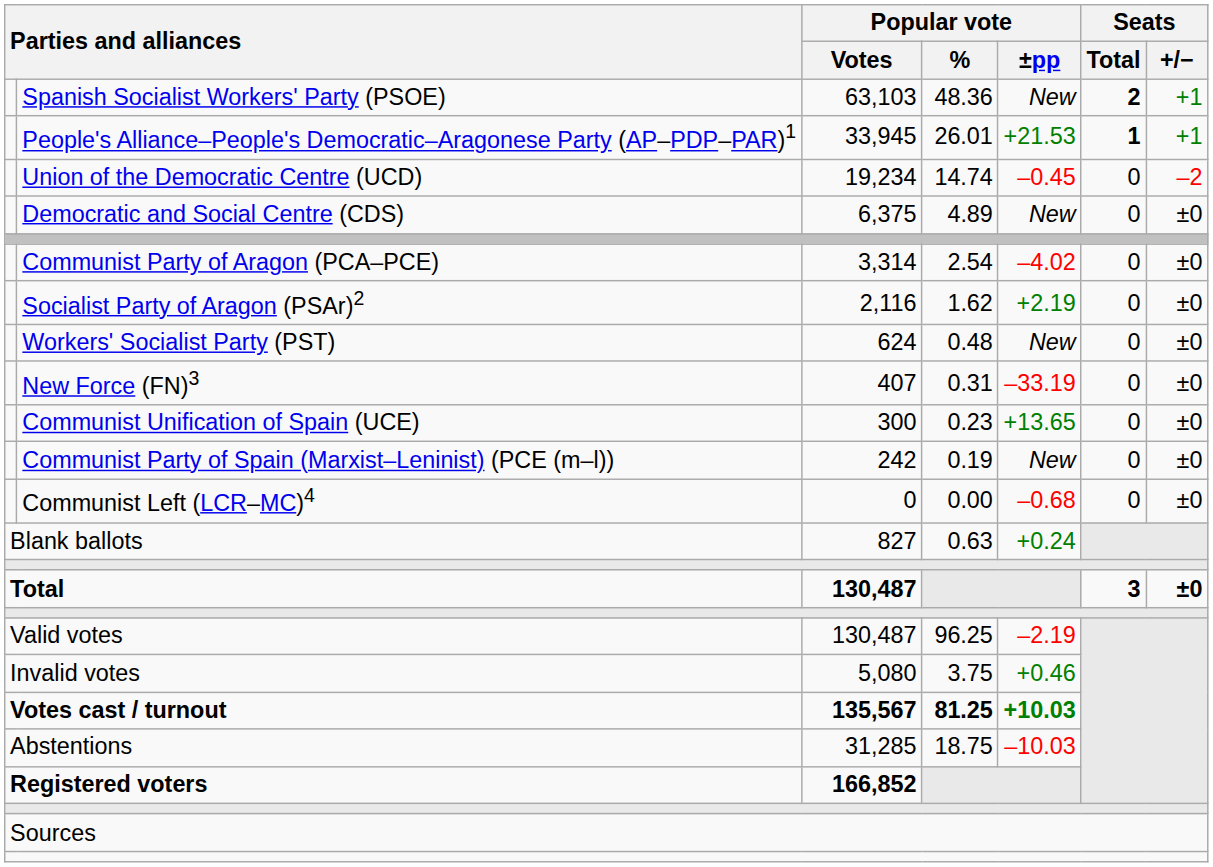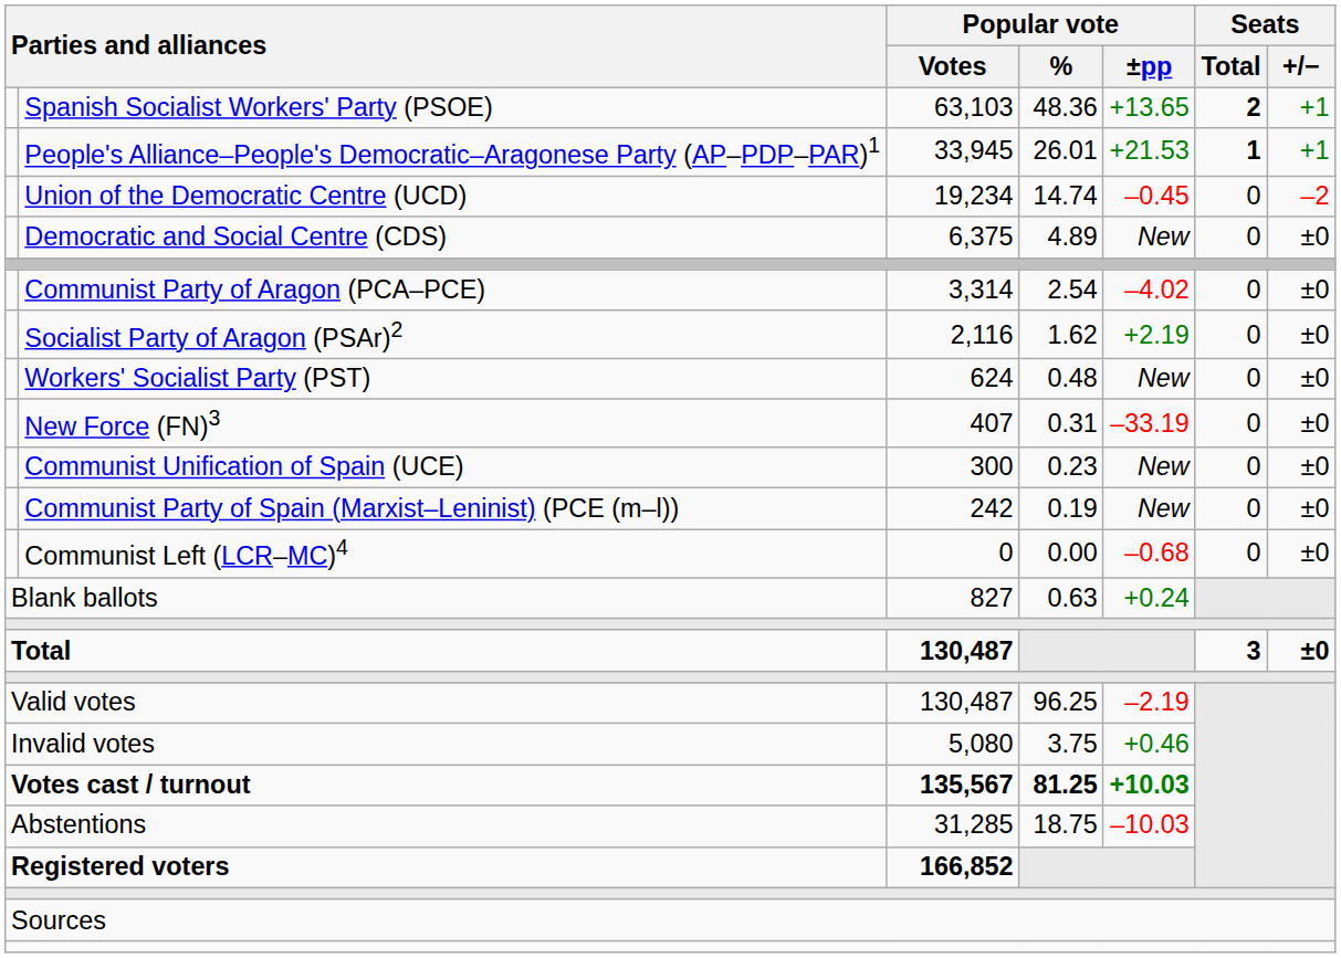Spanish Socialist Workers' Party (PSOE) | Popular vote / ±pp: New -> +13.65
Communist Unification of Spain (UCE) | Popular vote / ±pp: +13.65 -> New
